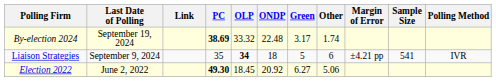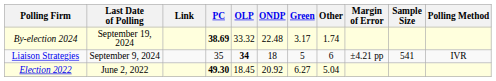Election 2022 | Other: 5.06 -> 5.04
